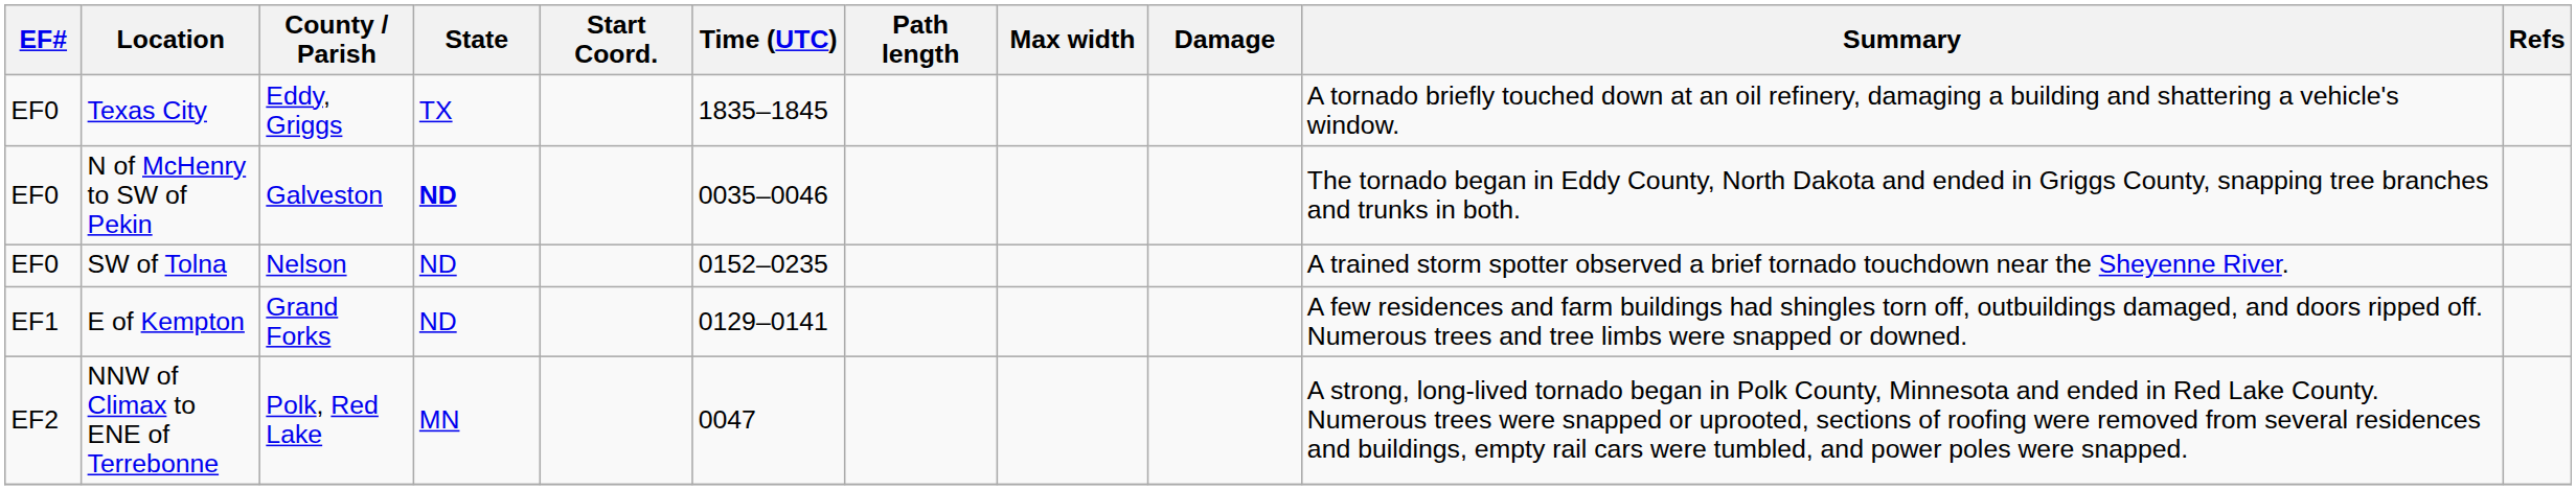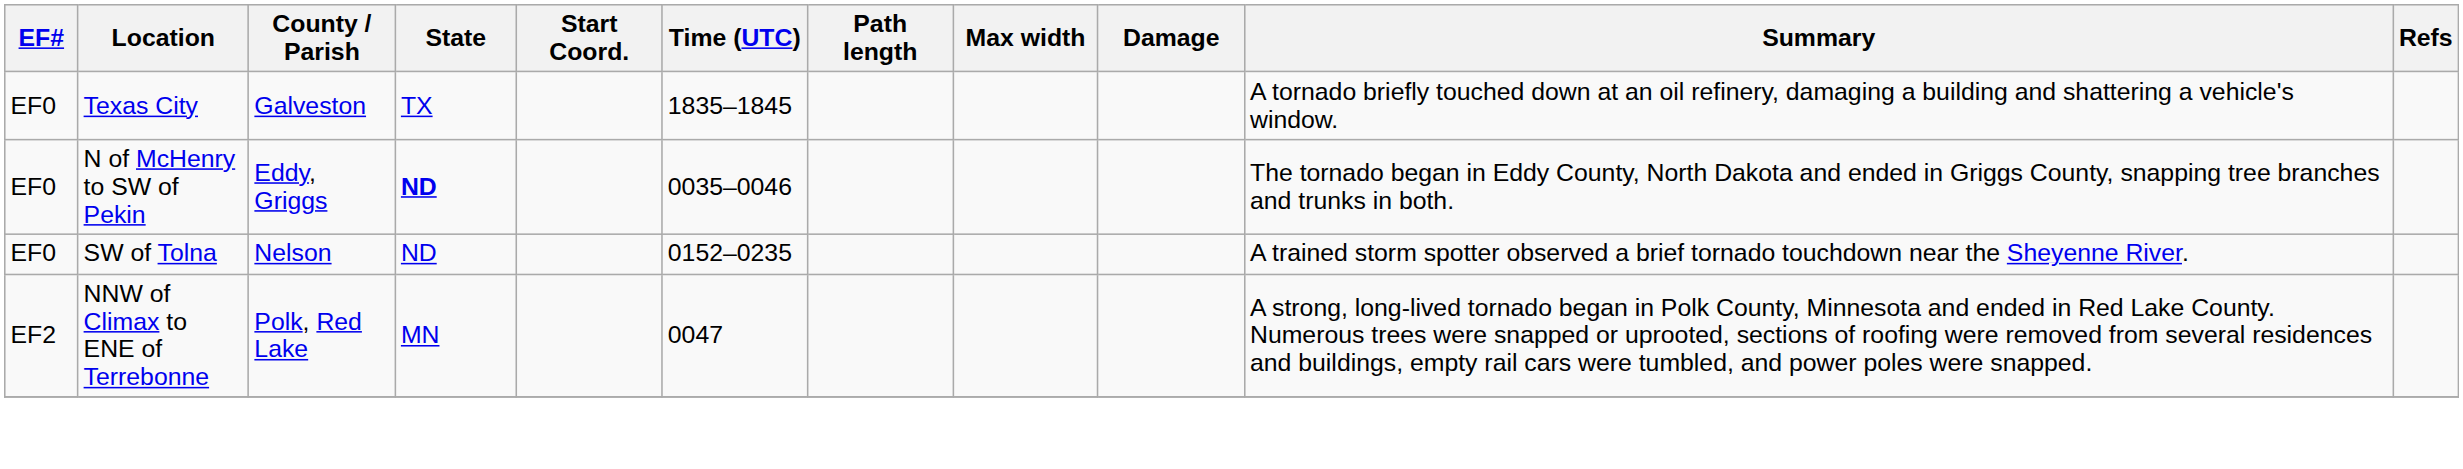Texas City | County / Parish: Eddy, Griggs -> Galveston
N of McHenry to SW of Pekin | County / Parish: Galveston -> Eddy, Griggs
- row: EF1 | E of Kempton | Grand Forks | ND | 0129–0141 | A few residences and farm buildings had shingles torn off, outbuildings damaged, and doors ripped off. Numerous trees and tree limbs were snapped or downed.
